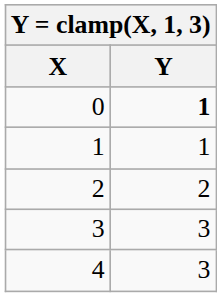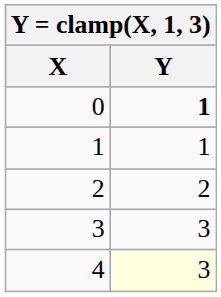4 | Y: no background -> lightyellow background
